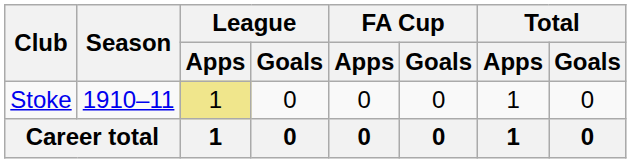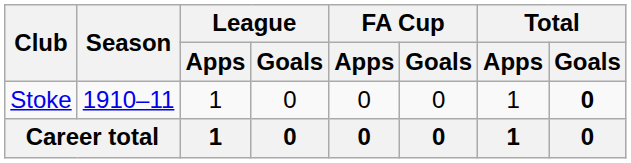Stoke | League / Apps: khaki background -> no background
Stoke | Total / Goals: normal -> bold
